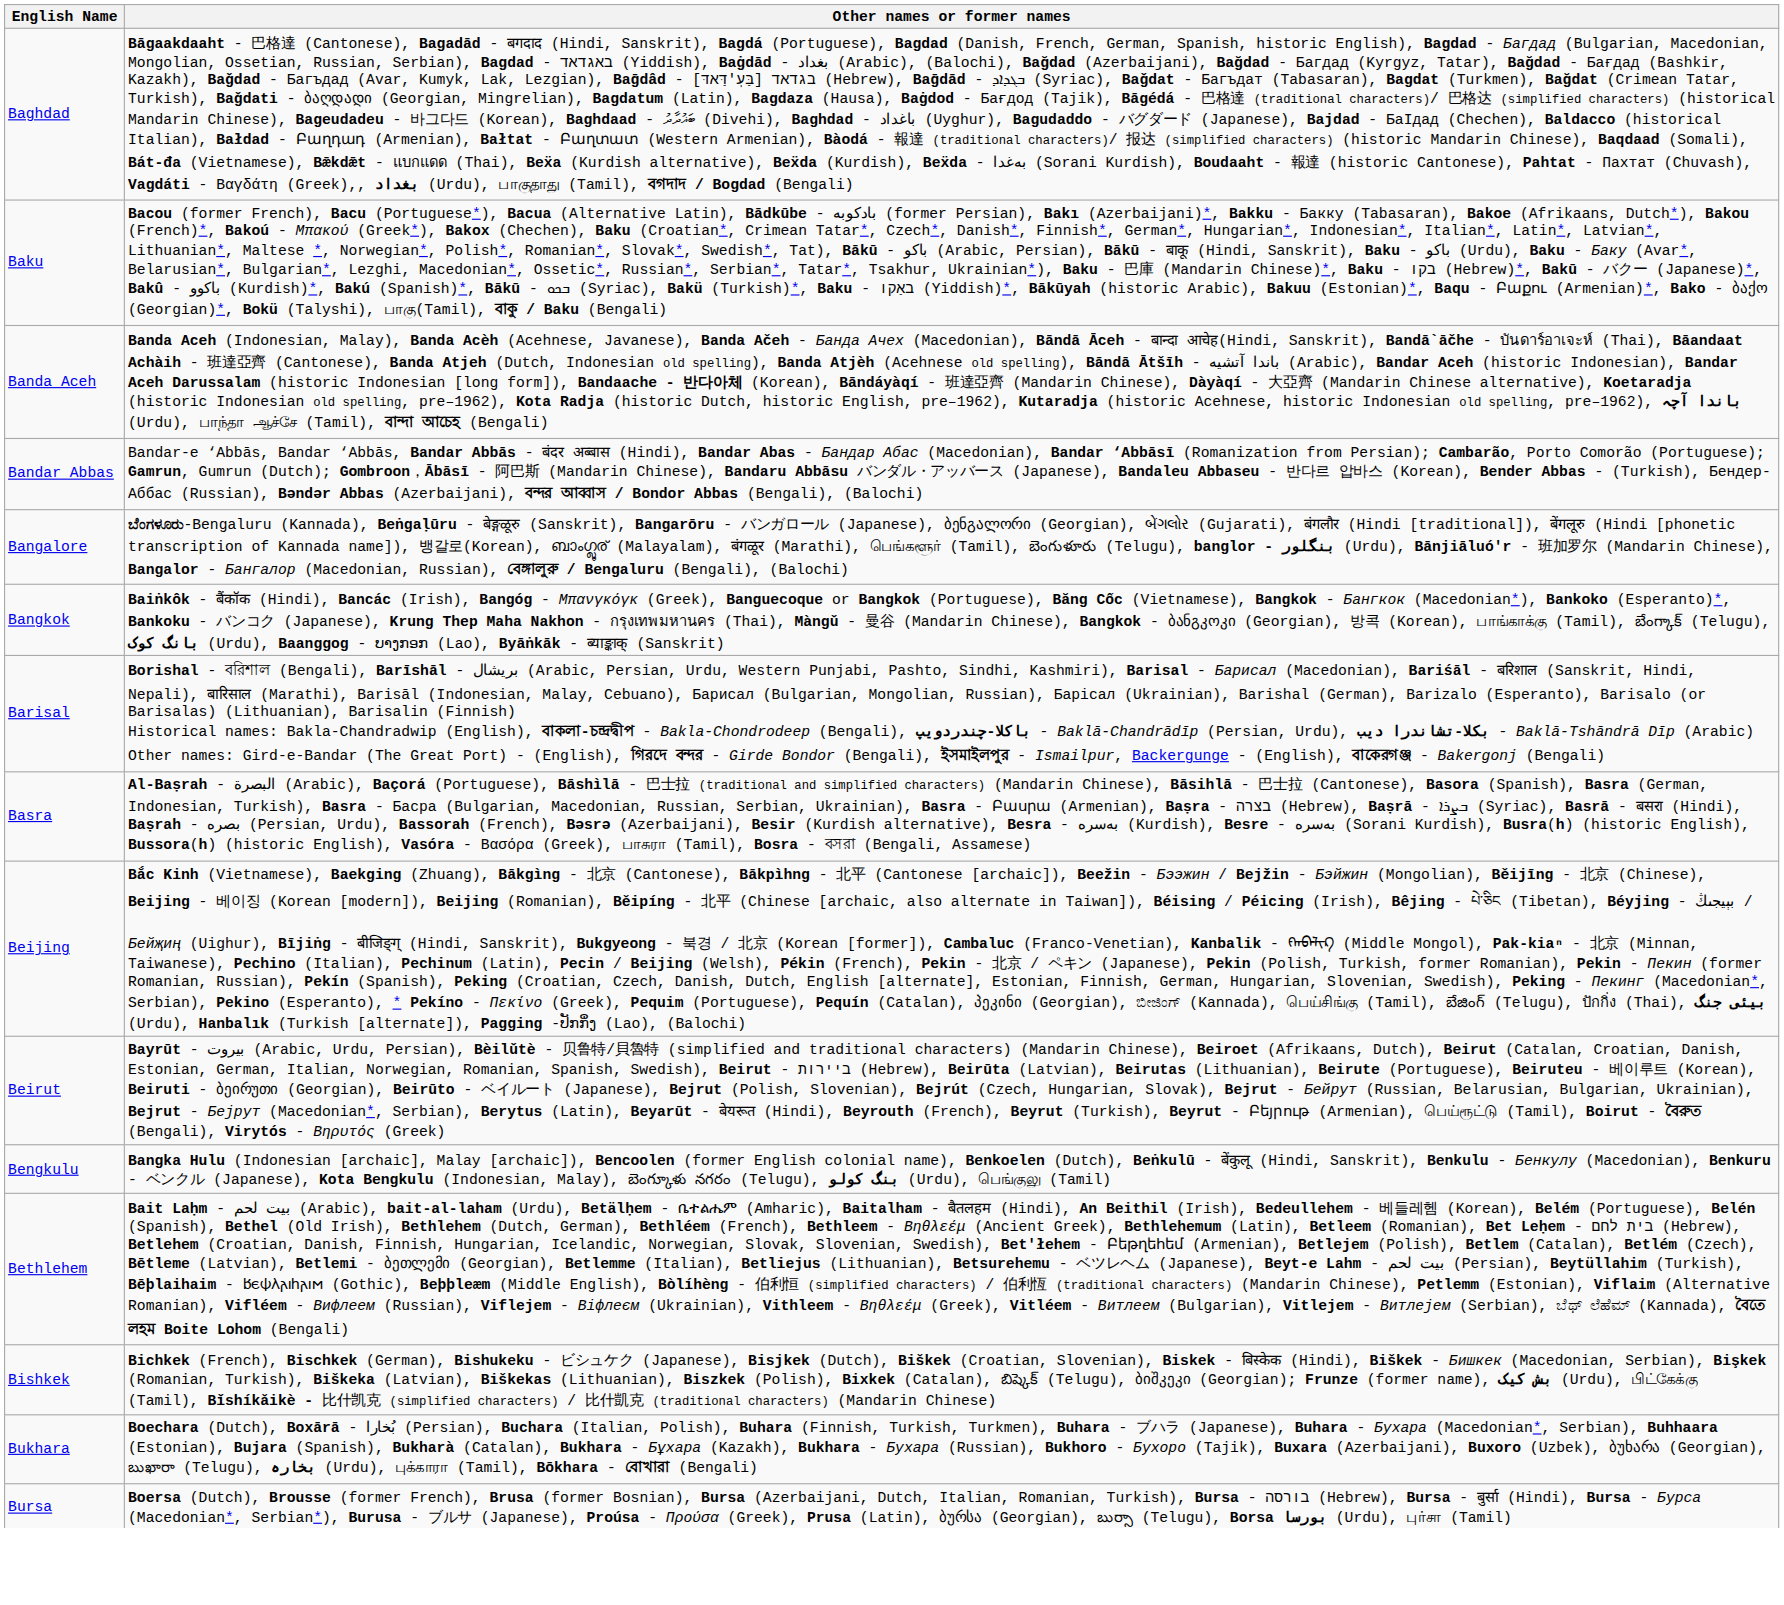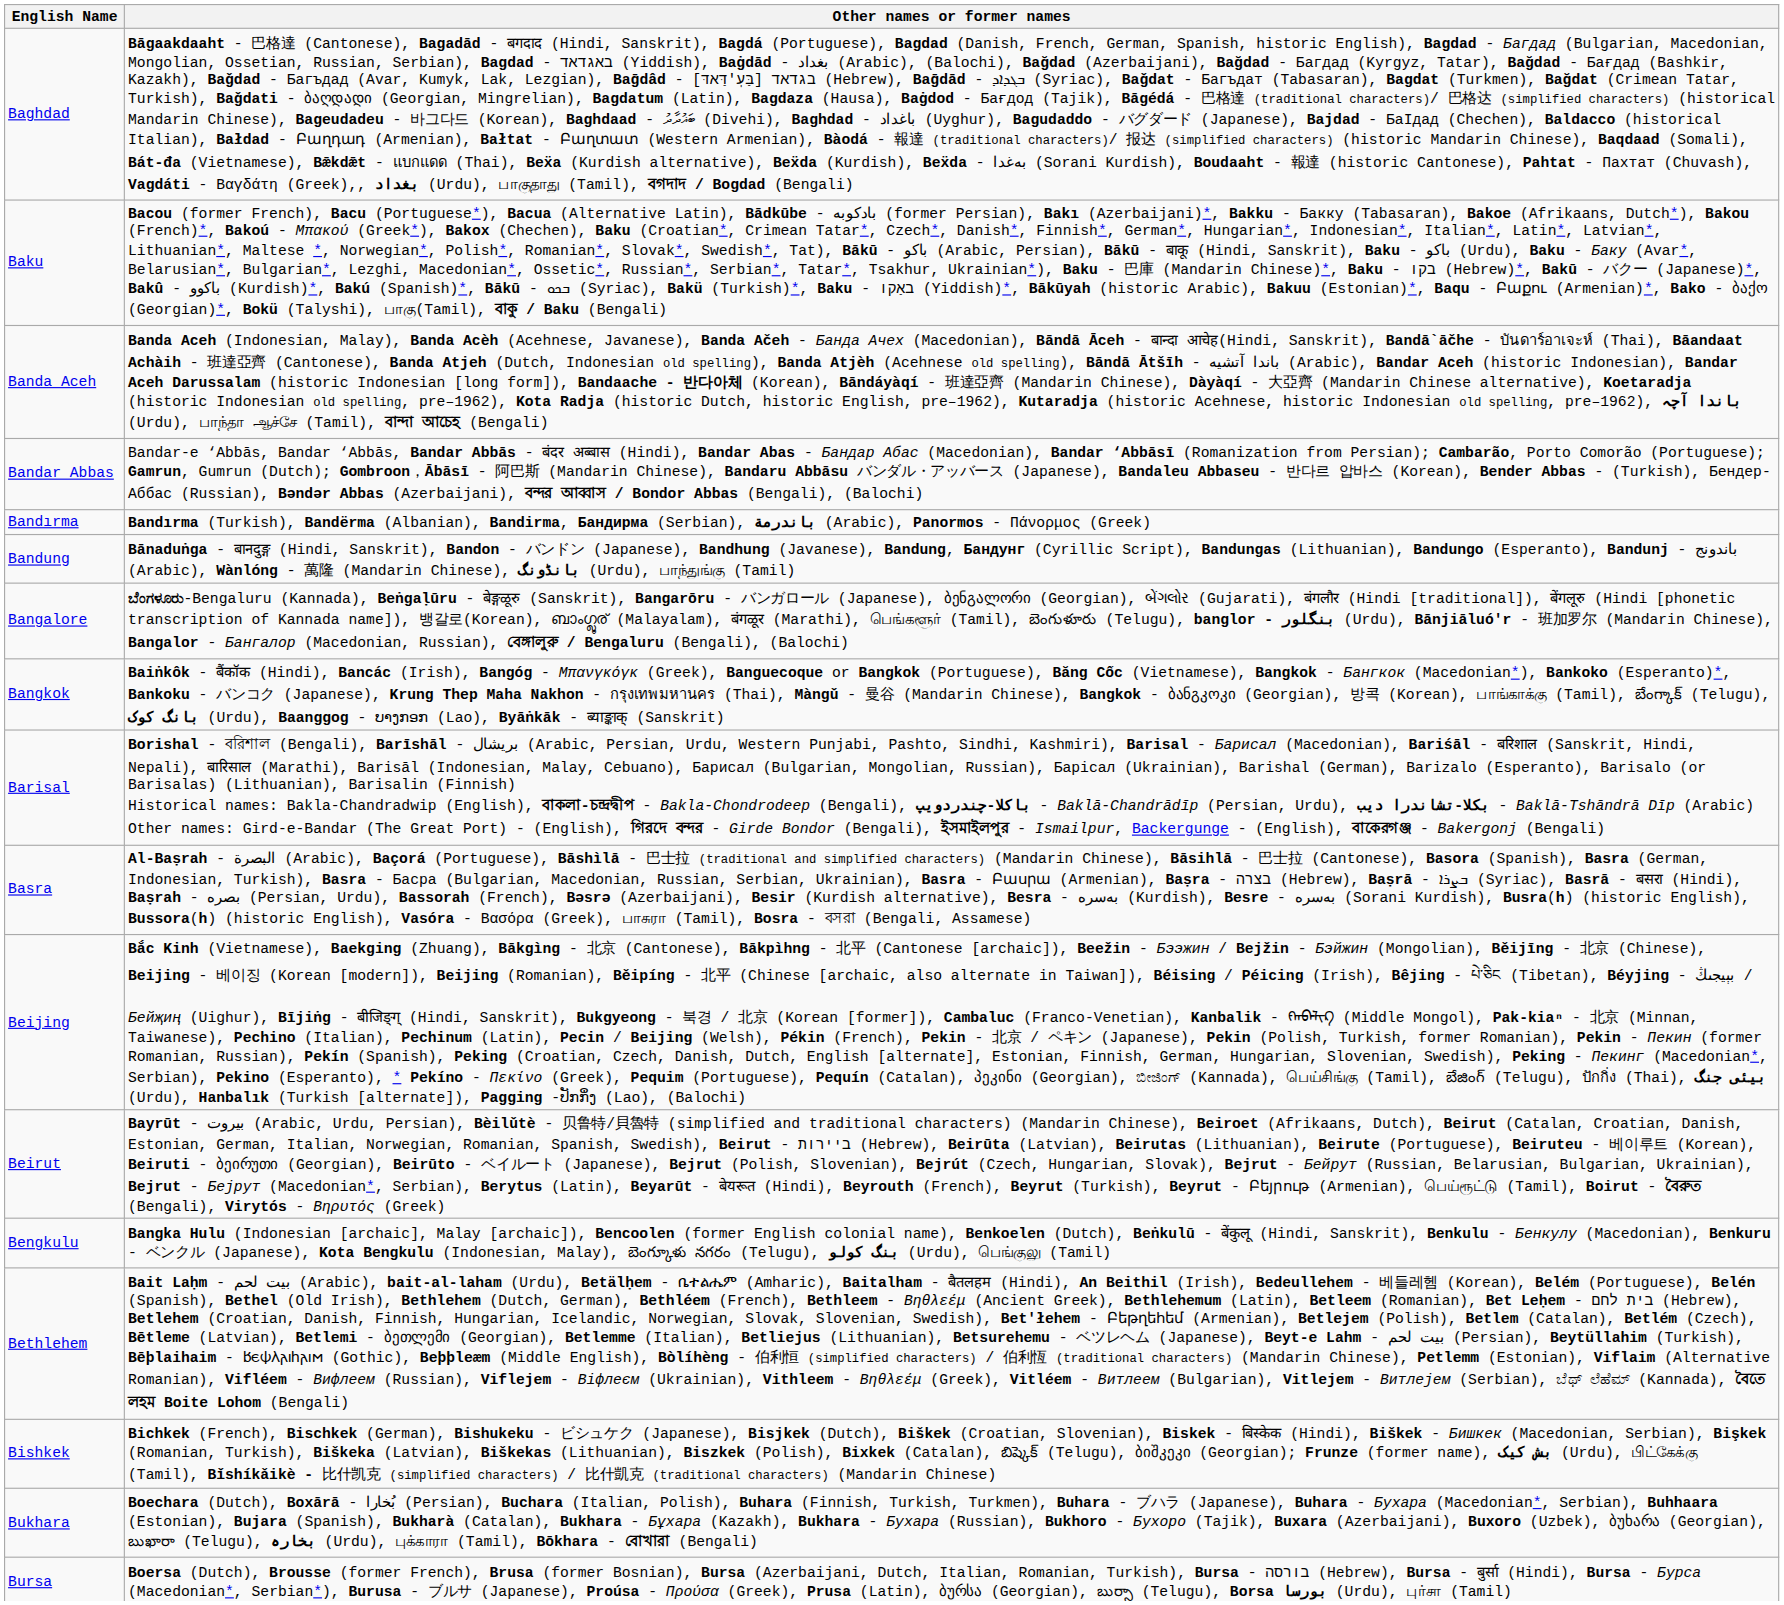+ row: Bandırma | Bandırma (Turkish), Bandërma (Albanian), Bandirma, Бандирма (Serbian), باندرمة (Arabic), Panormos - Πάνορμος (Greek)
+ row: Bandung | Bānaduṅga - बानदुङ्ग (Hindi, Sanskrit), Bandon - バンドン (Japanese), Bandhung (Javanese), Bandung, Бандунг (Cyrillic Script), Bandungas (Lithuanian), Bandungo (Esperanto), Bandunj - باندونج (Arabic), Wànlóng - 萬隆 (Mandarin Chinese), بانڈونگ (Urdu), பாந்துங்கு (Tamil)
